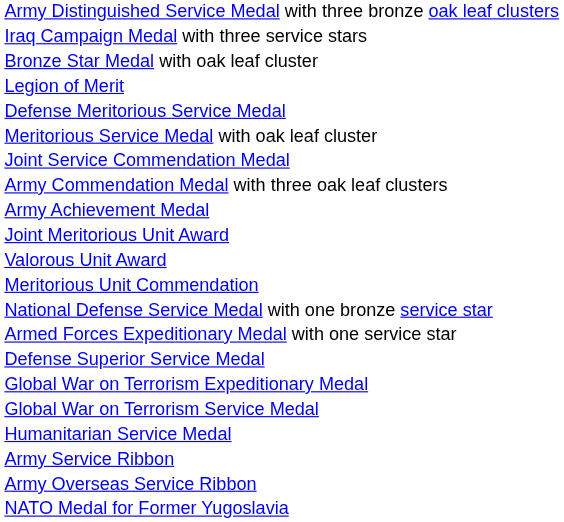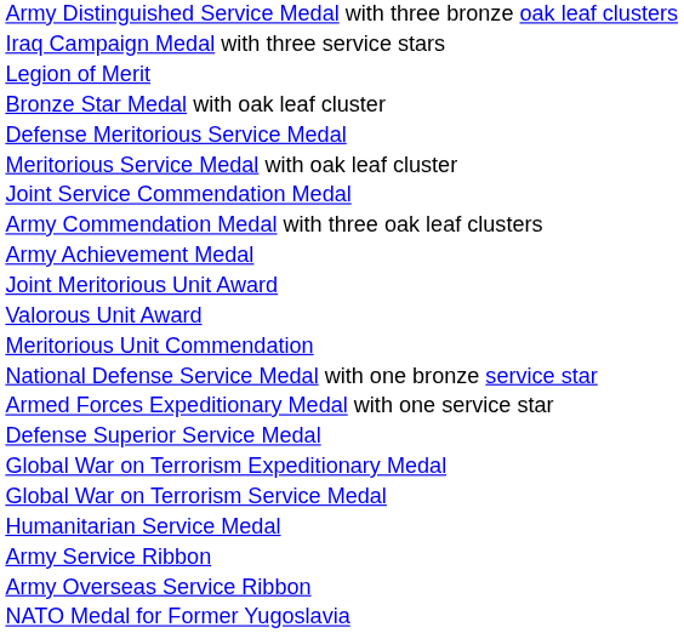row 3 | column 1: Bronze Star Medal with oak leaf cluster -> Legion of Merit
row 4 | column 1: Legion of Merit -> Bronze Star Medal with oak leaf cluster
